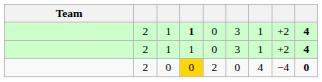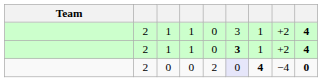row 2 | column 4: bold -> normal
row 3 | column 6: normal -> bold
row 4 | column 4: gold background -> no background
row 4 | column 6: no background -> lavender background
row 4 | column 7: normal -> bold
